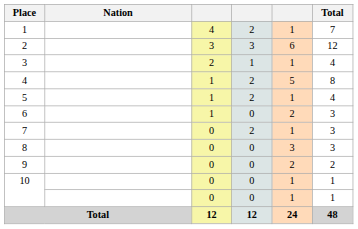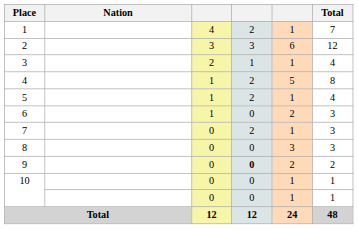9 | column 4: normal -> bold
